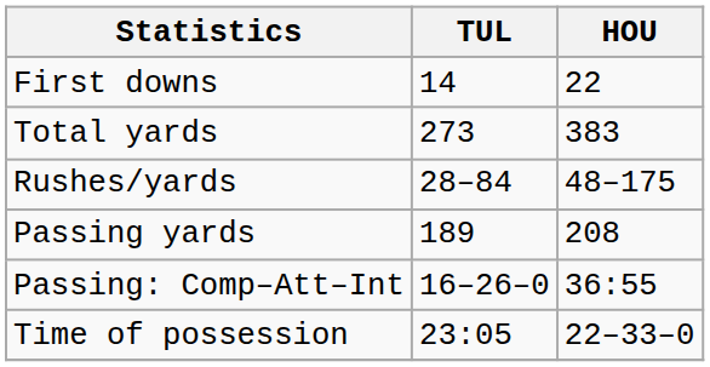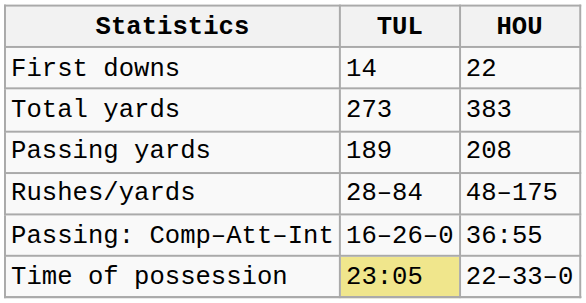rows swapped: Rushes/yards <-> Passing yards
Time of possession | TUL: no background -> khaki background
